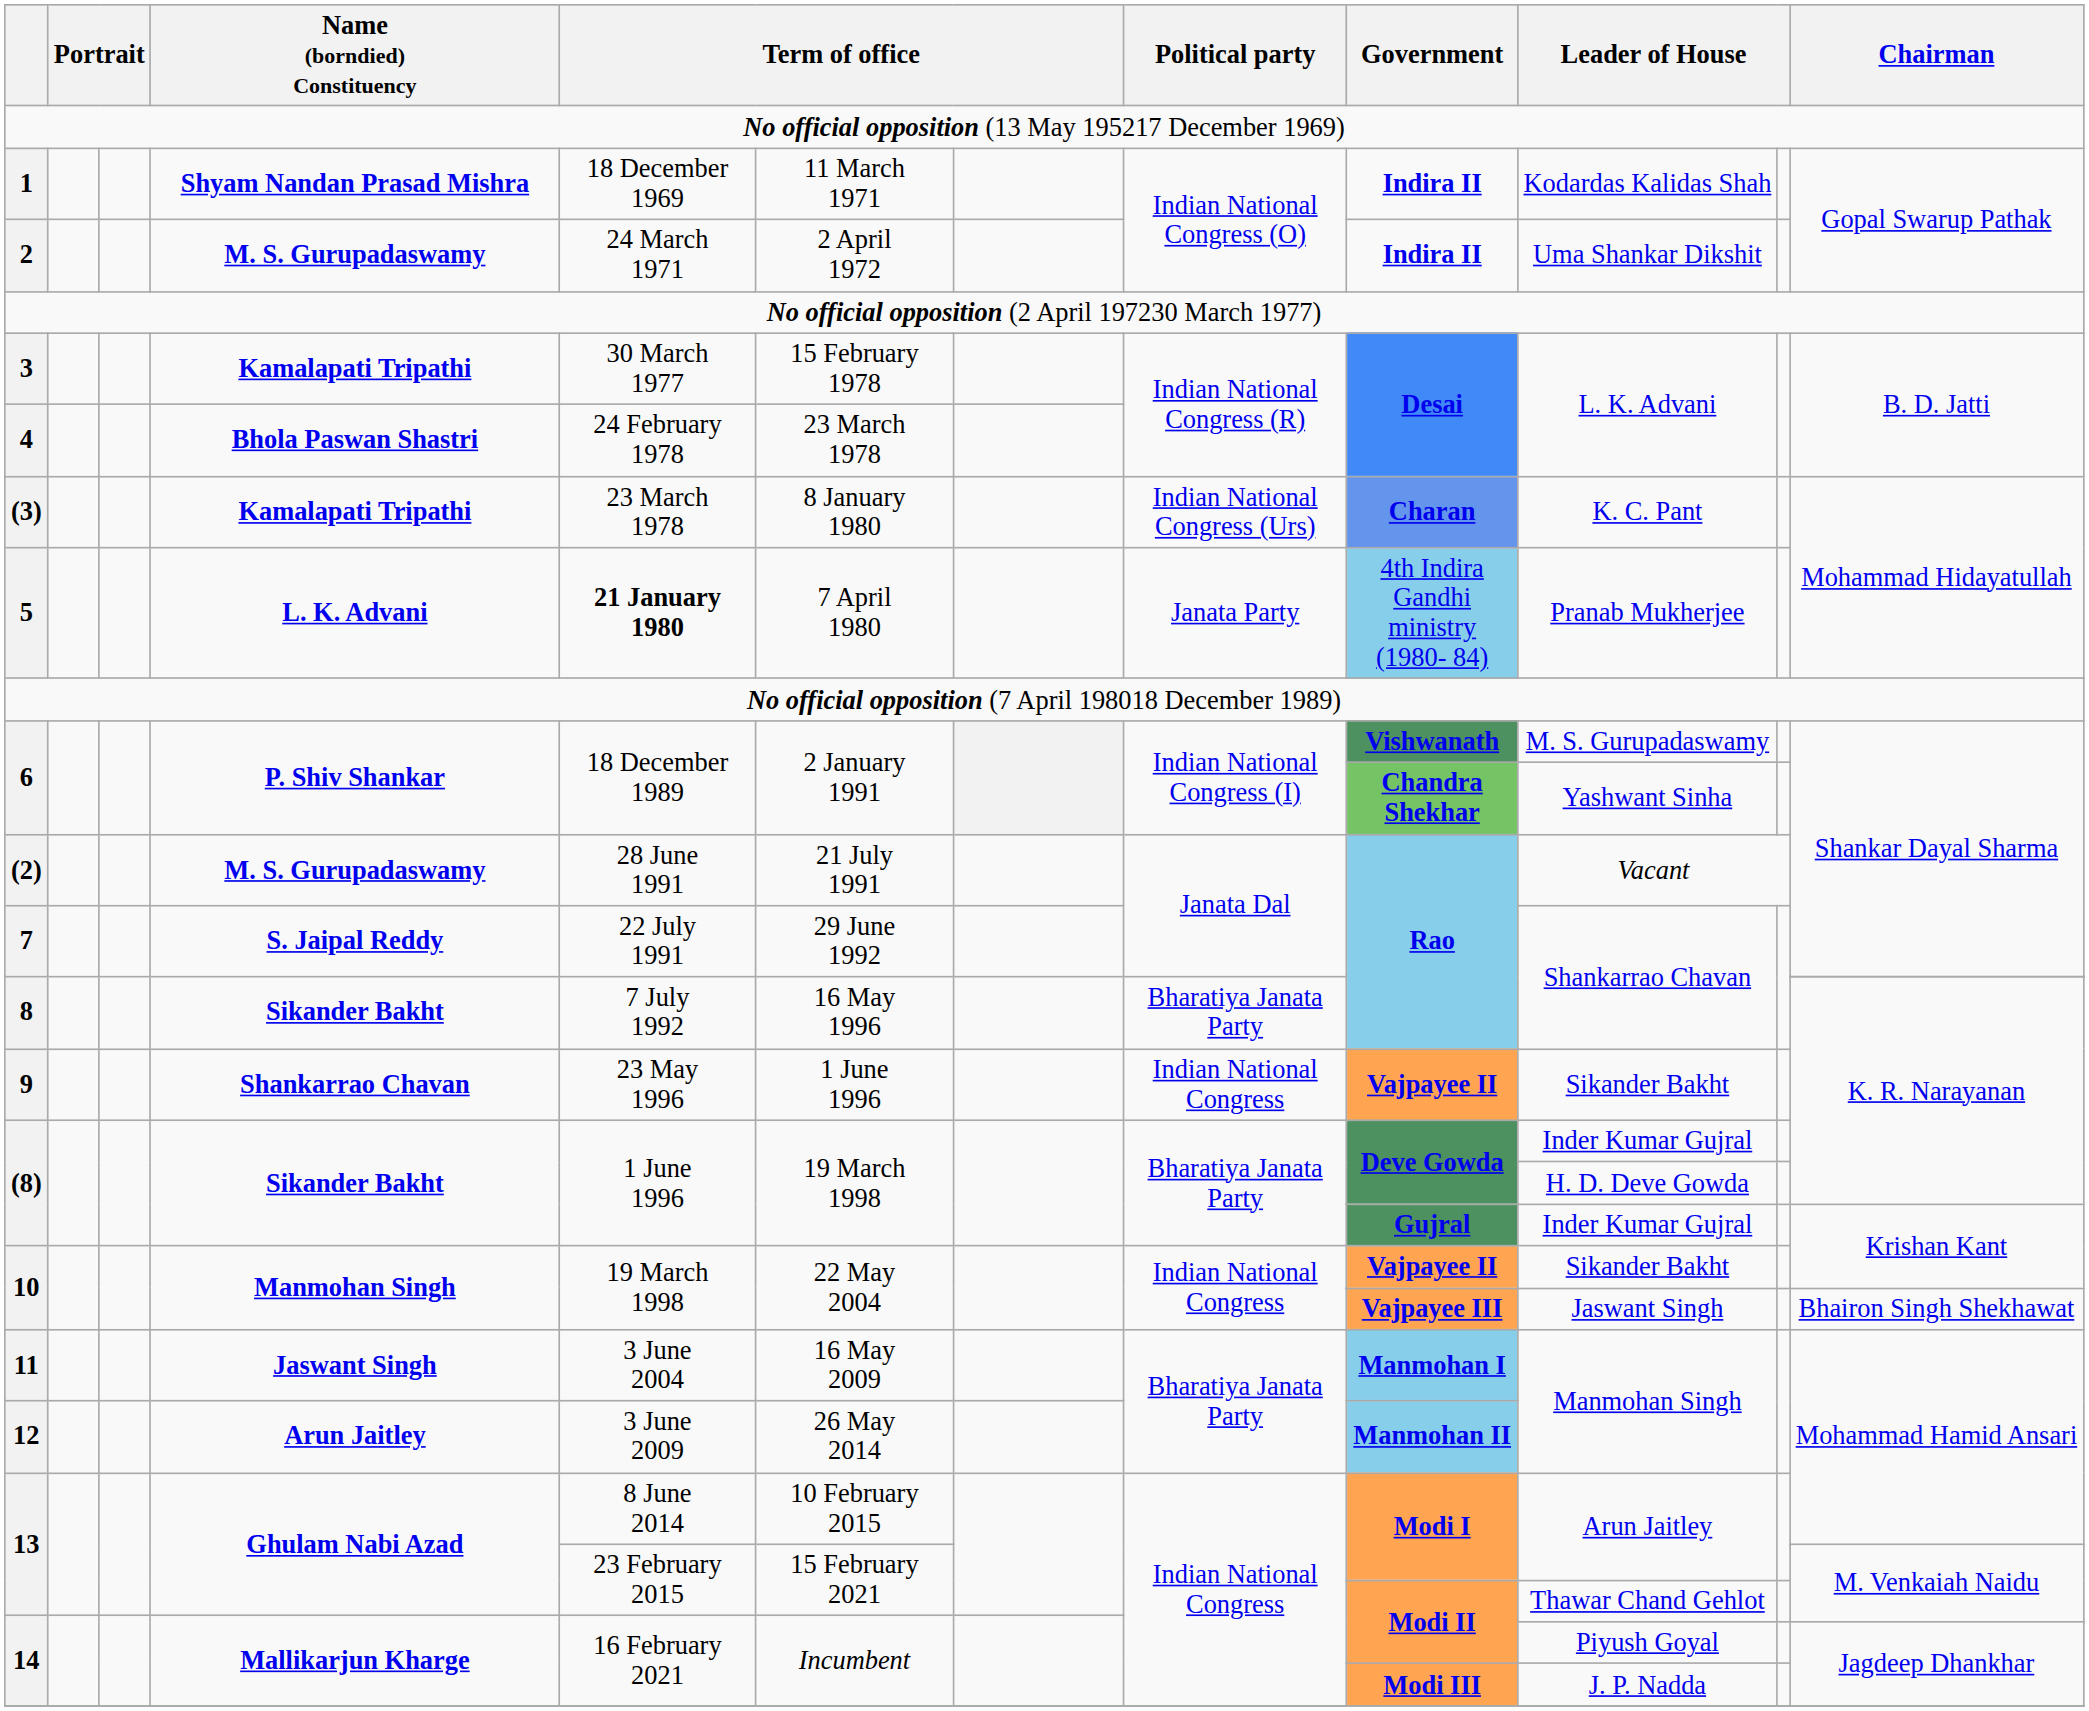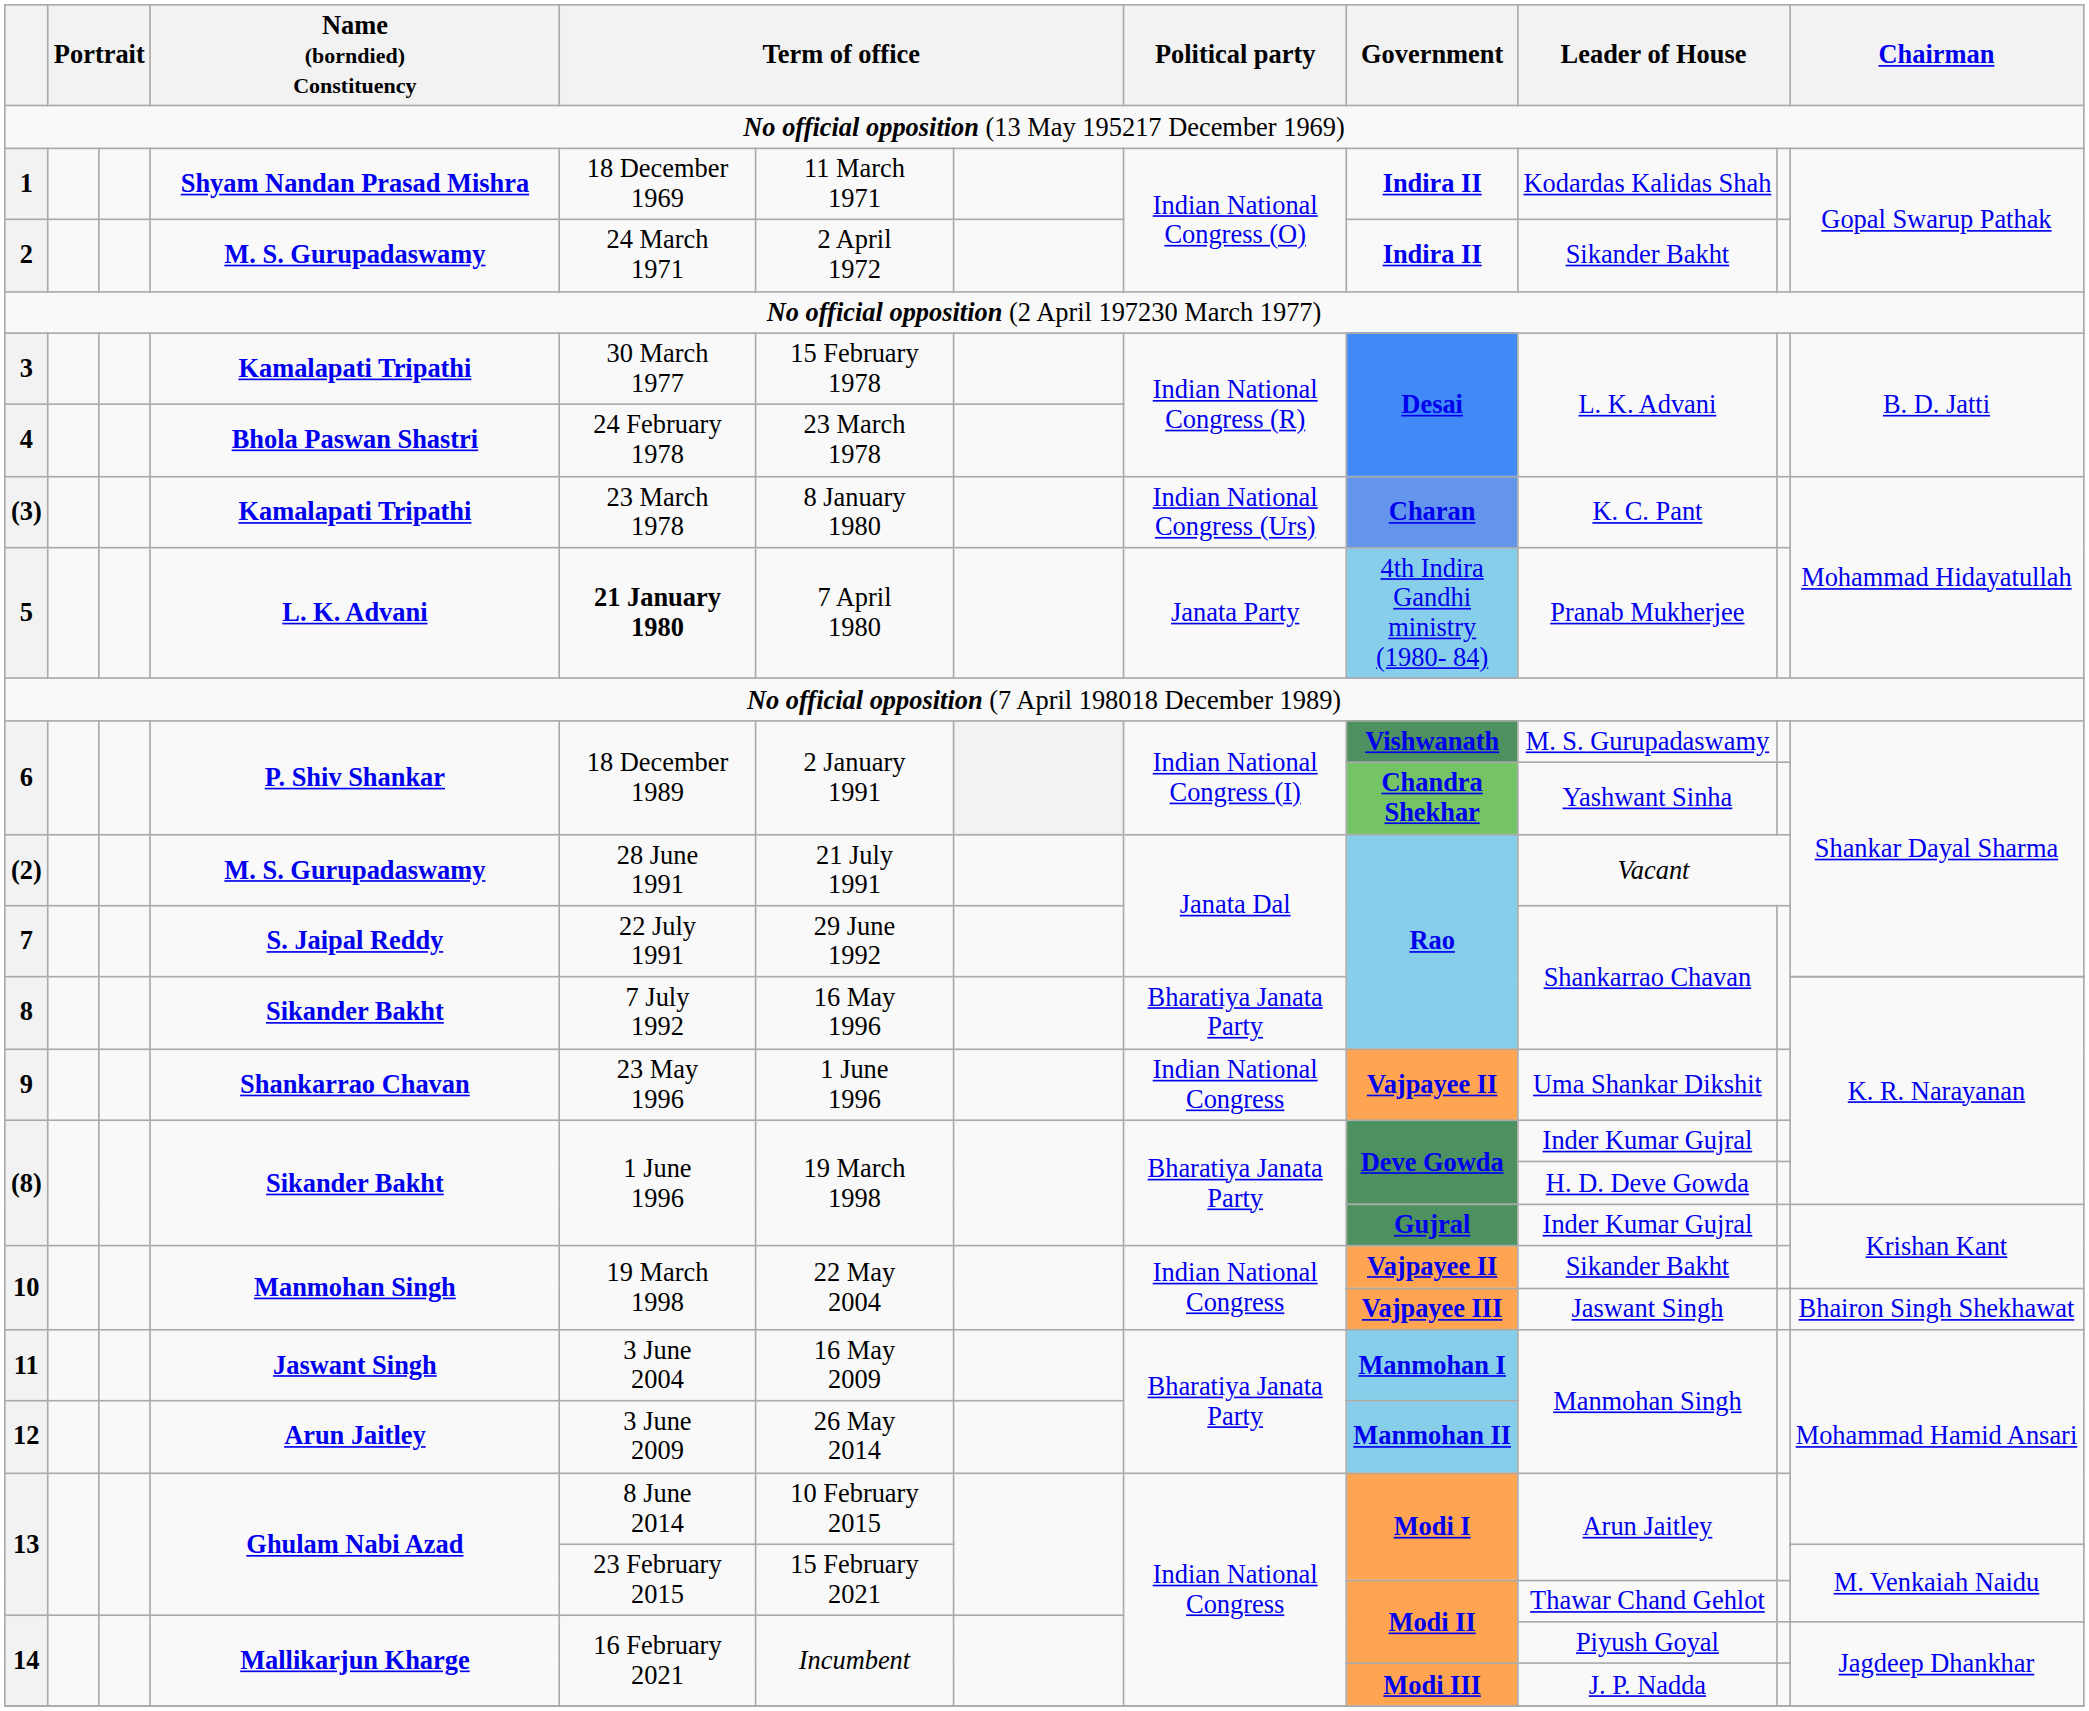2 | column 10: Uma Shankar Dikshit -> Sikander Bakht
9 | column 10: Sikander Bakht -> Uma Shankar Dikshit
